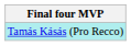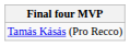row 2 | column 1: paleturquoise background -> no background
